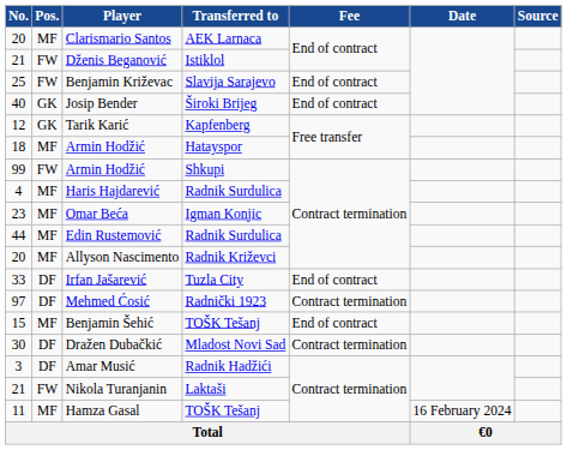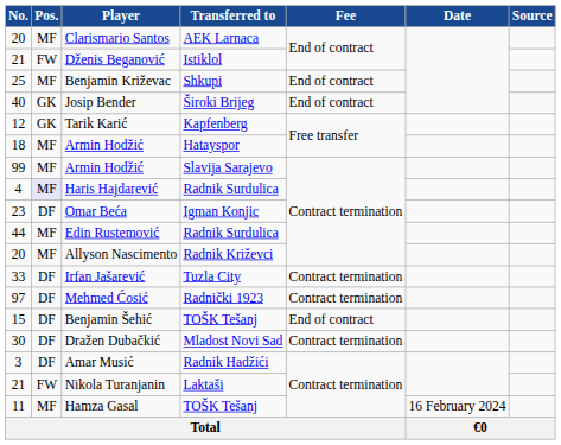Benjamin Križevac | Pos.: FW -> MF
Benjamin Križevac | Transferred to: Slavija Sarajevo -> Shkupi
99 / Armin Hodžić | Pos.: FW -> MF
99 / Armin Hodžić | Transferred to: Shkupi -> Slavija Sarajevo
Haris Hajdarević | Pos.: no background -> lavender background
Omar Beća | Pos.: MF -> DF
Irfan Jašarević | Fee: End of contract -> Contract termination
Benjamin Šehić | Pos.: MF -> DF
